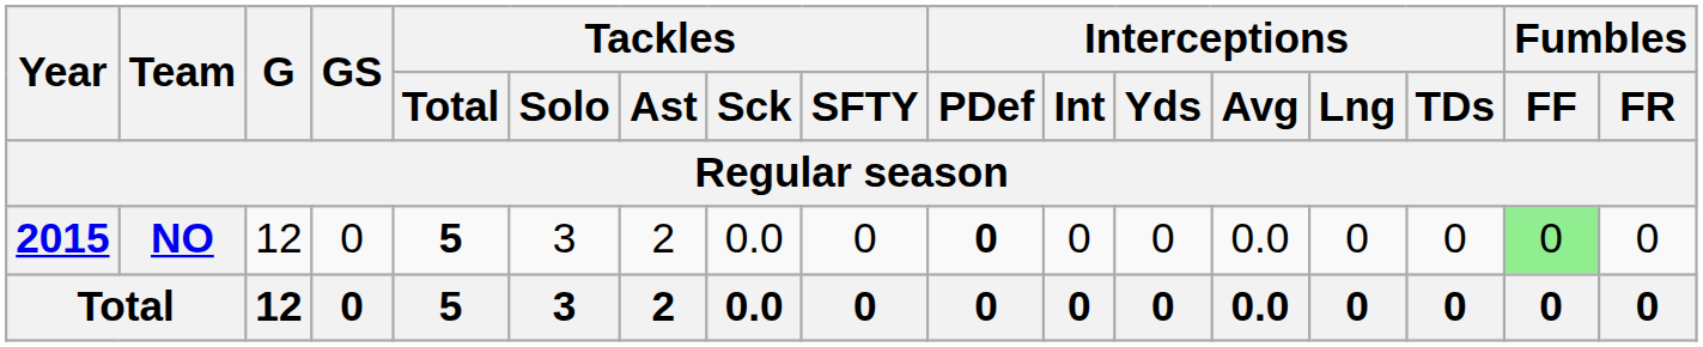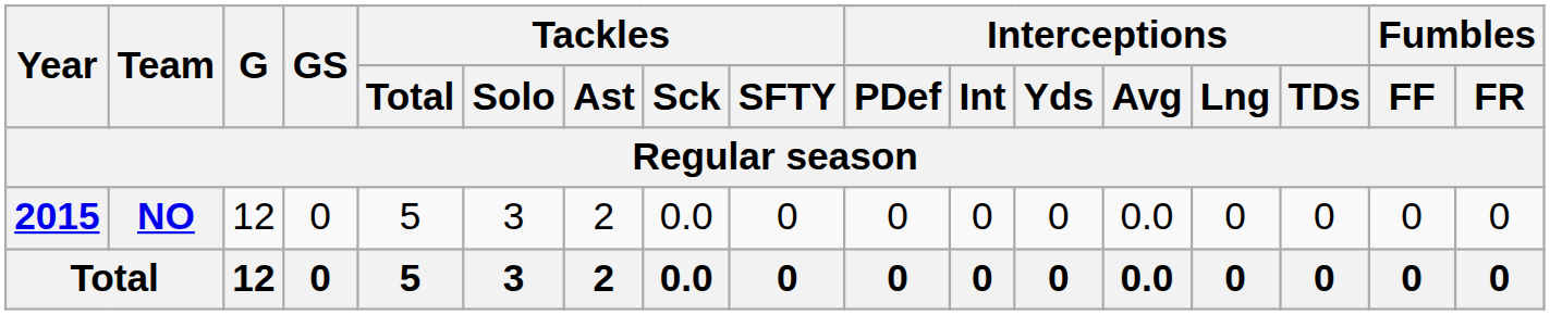NO | Tackles / Total: bold -> normal
NO | Interceptions / PDef: bold -> normal
NO | Fumbles / FF: lightgreen background -> no background
